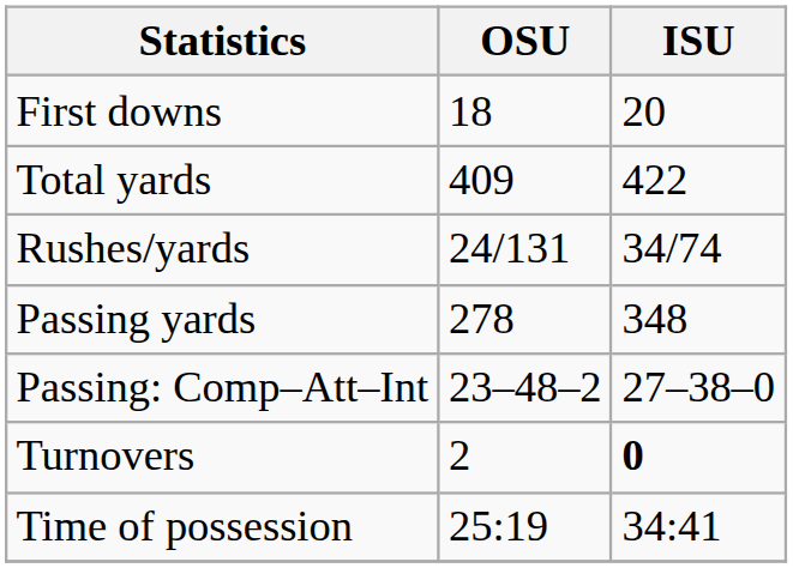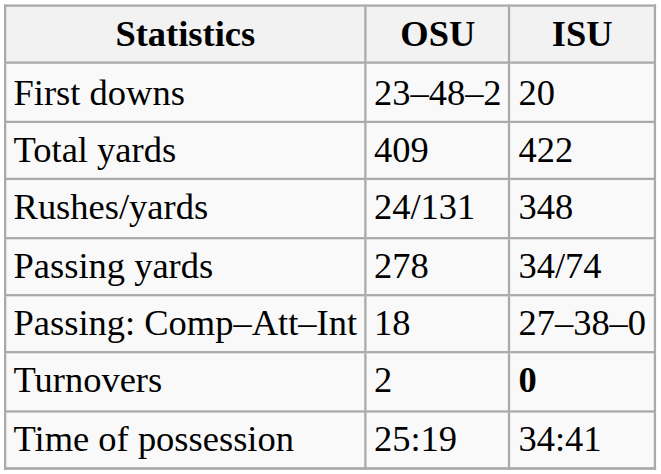First downs | OSU: 18 -> 23–48–2
Rushes/yards | ISU: 34/74 -> 348
Passing yards | ISU: 348 -> 34/74
Passing: Comp–Att–Int | OSU: 23–48–2 -> 18
